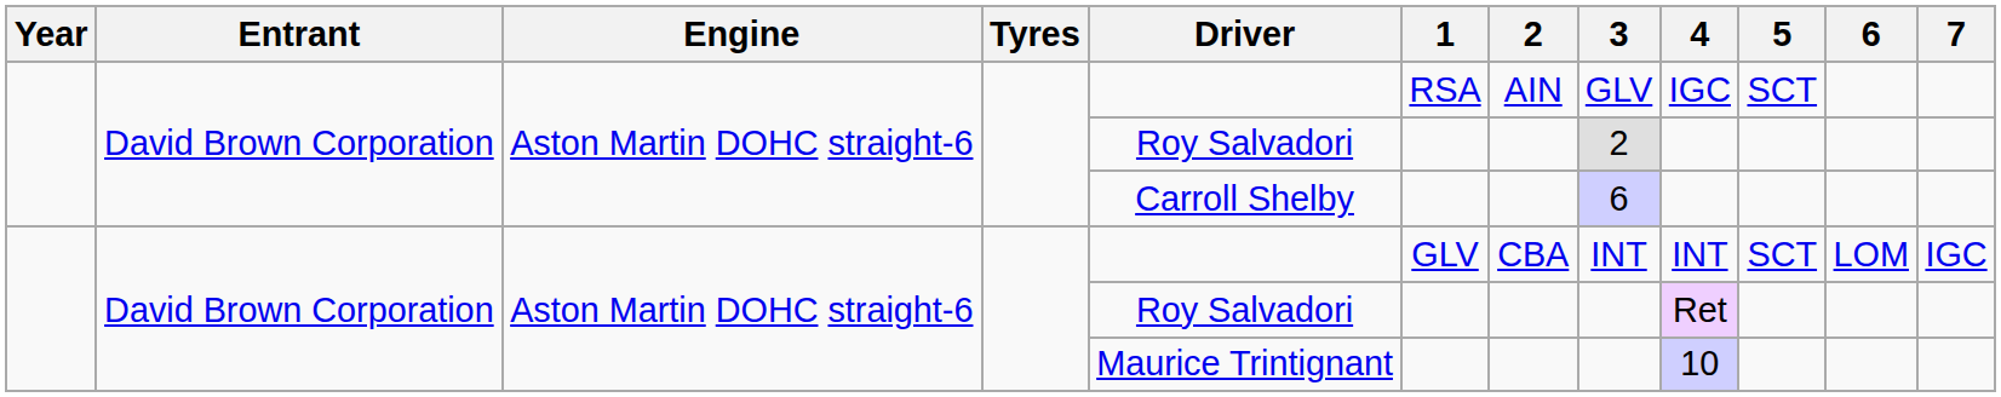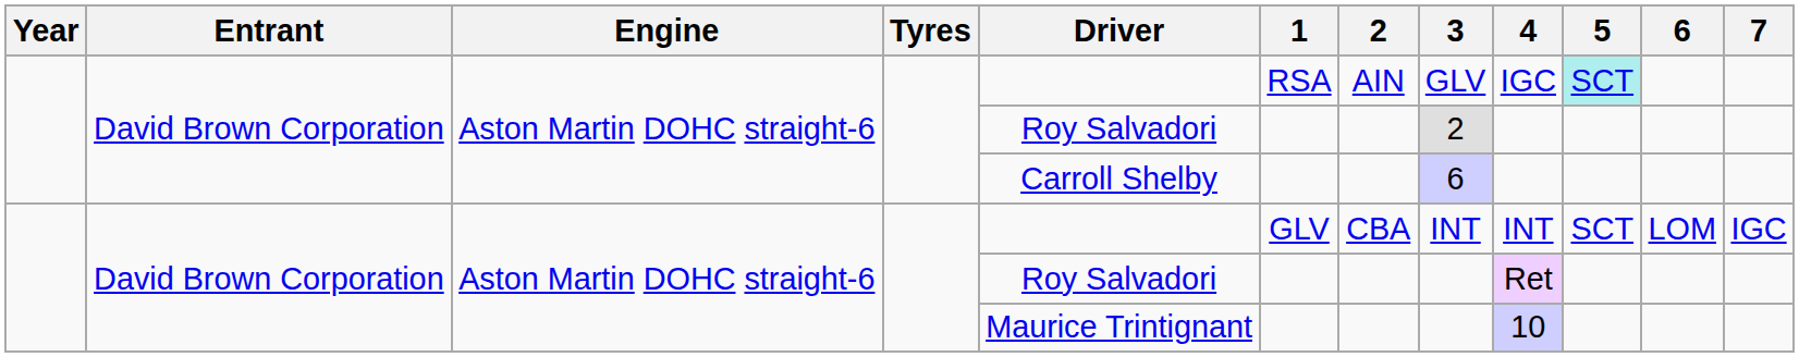row 2 | 5: no background -> paleturquoise background
